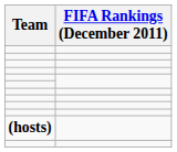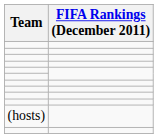row 12 | Team: bold -> normal
